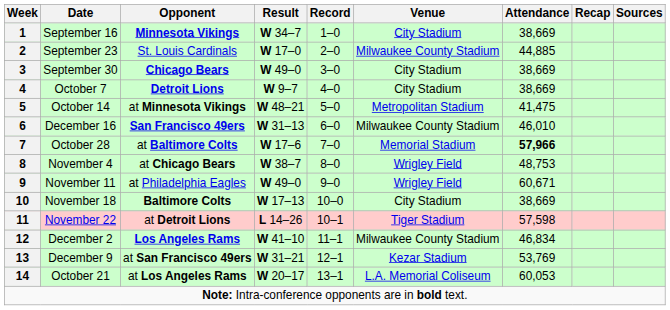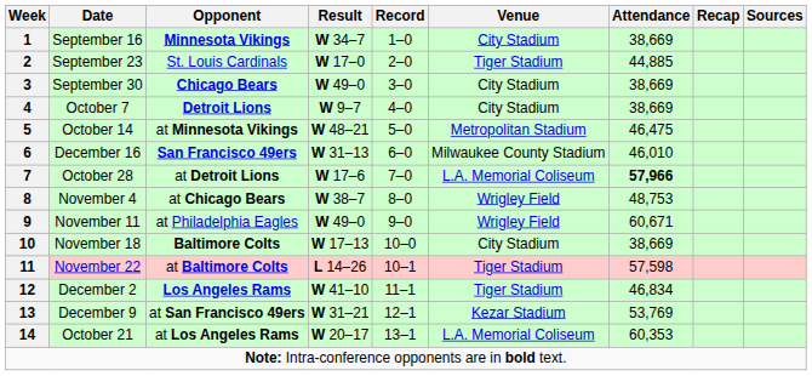2 | Venue: Milwaukee County Stadium -> Tiger Stadium
5 | Attendance: 41,475 -> 46,475
7 | Opponent: at Baltimore Colts -> at Detroit Lions
7 | Venue: Memorial Stadium -> L.A. Memorial Coliseum
11 | Opponent: at Detroit Lions -> at Baltimore Colts
12 | Venue: Milwaukee County Stadium -> Tiger Stadium
14 | Attendance: 60,053 -> 60,353
